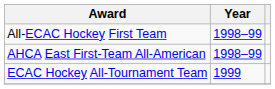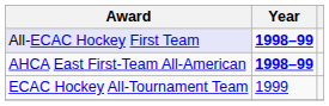row 2 | Award: no background -> lavender background
row 2 | Year: normal -> bold
row 3 | Year: normal -> bold
